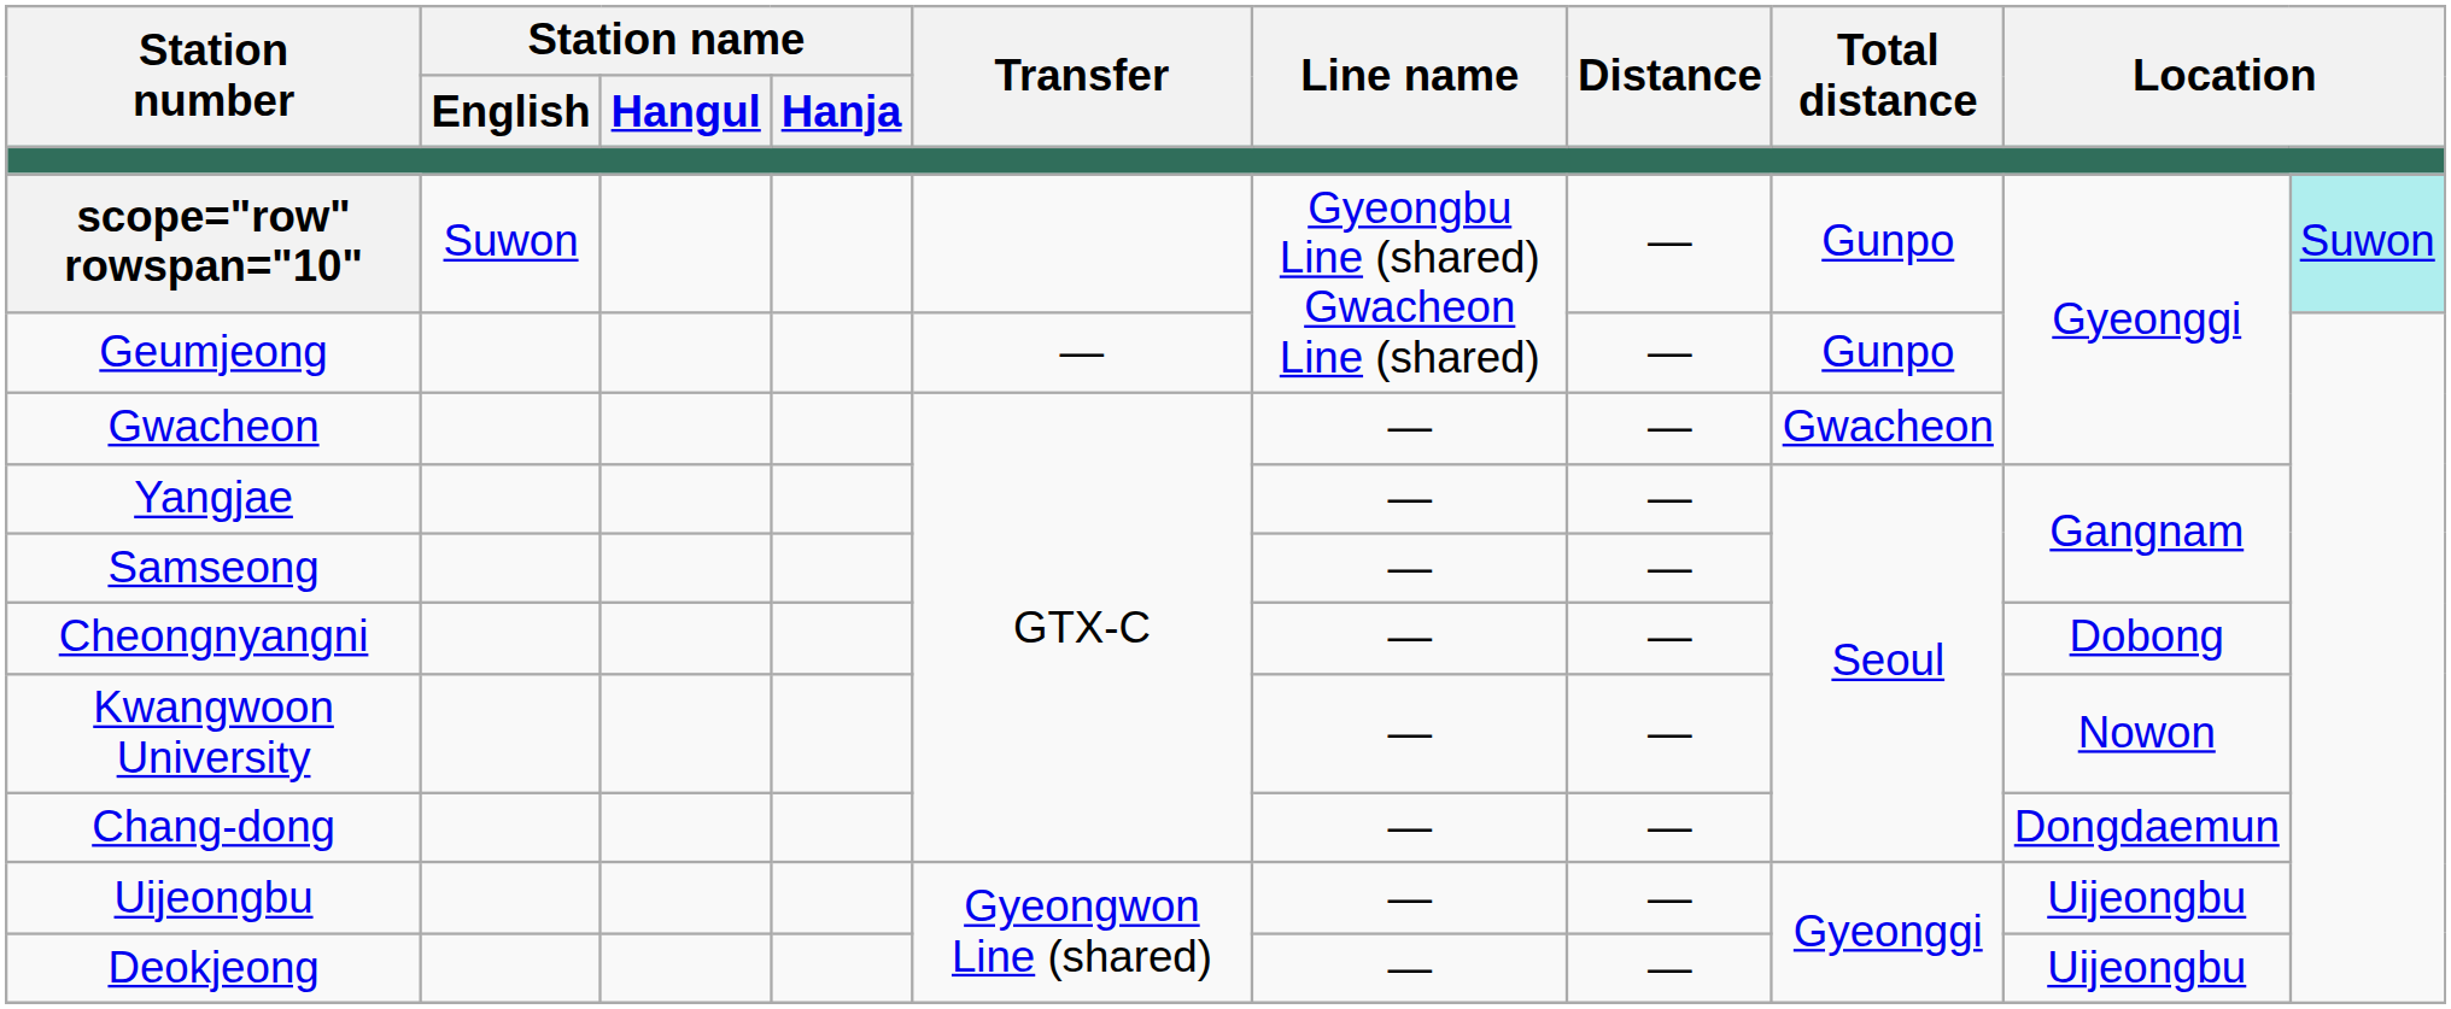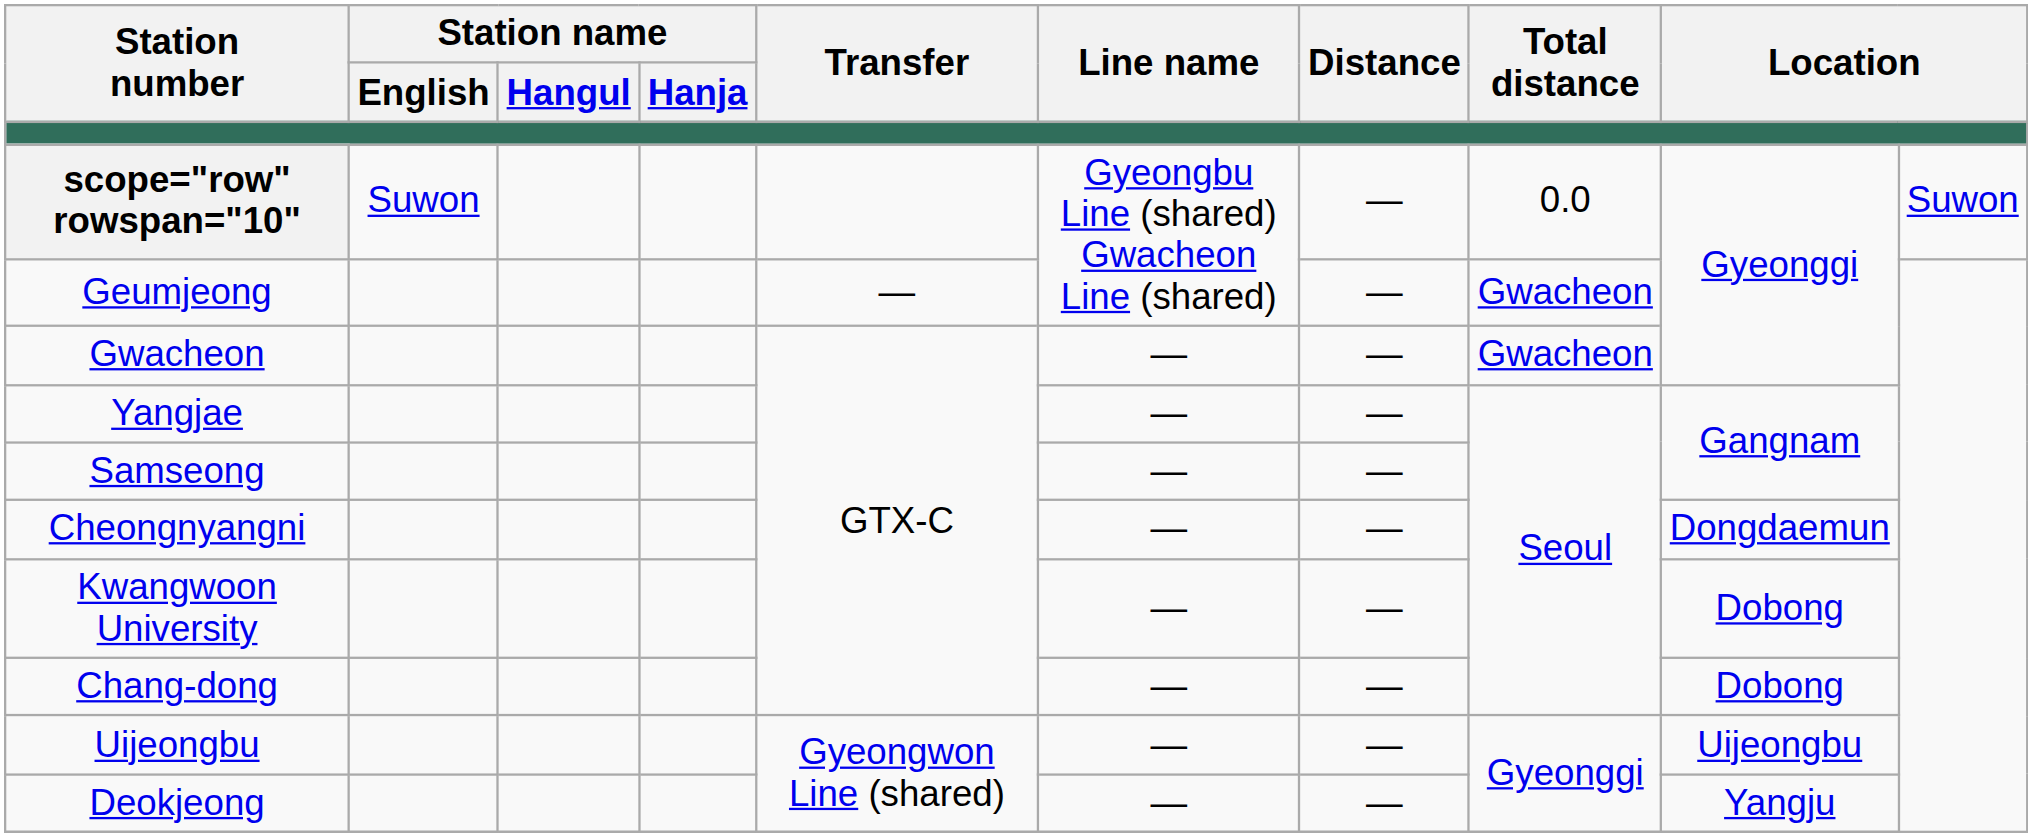scope="row" rowspan="10" | Total distance: Gunpo -> 0.0
scope="row" rowspan="10" | column 10: paleturquoise background -> no background
Geumjeong | Total distance: Gunpo -> Gwacheon
Cheongnyangni | column 9: Dobong -> Dongdaemun
Kwangwoon University | column 9: Nowon -> Dobong
Chang-dong | column 9: Dongdaemun -> Dobong
Deokjeong | column 9: Uijeongbu -> Yangju
